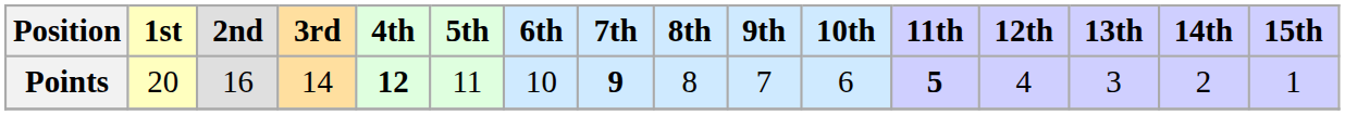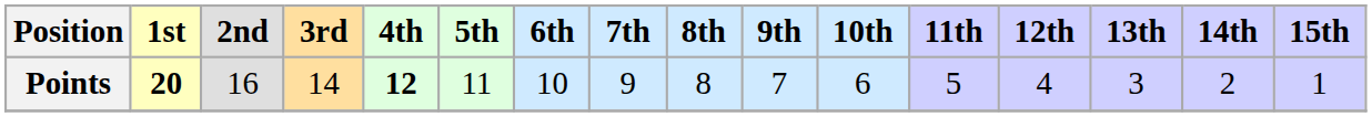Points | 1st: normal -> bold
Points | 7th: bold -> normal
Points | 11th: bold -> normal
